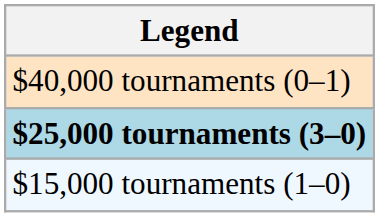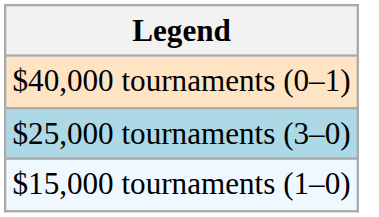row 3 | column 1: bold -> normal
